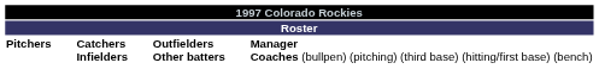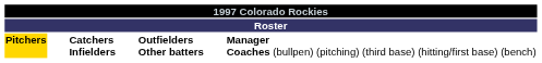Pitchers | column 1: no background -> gold background
